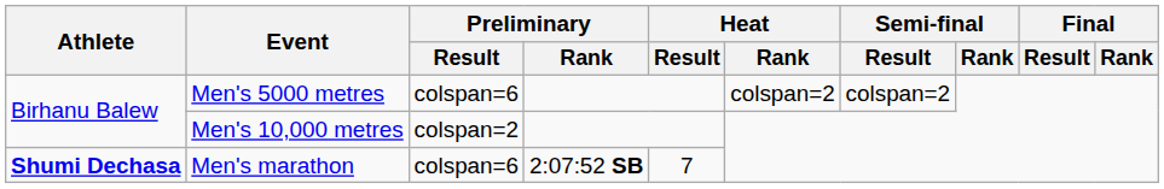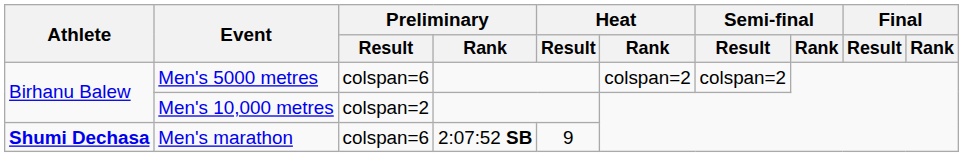Men's marathon | Heat / Result: 7 -> 9
